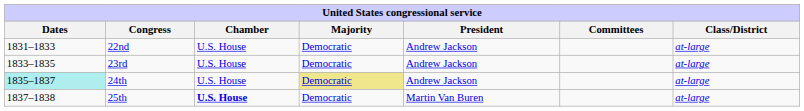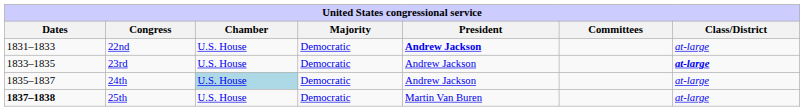22nd | President: normal -> bold
23rd | Class/District: normal -> bold
24th | Dates: paleturquoise background -> no background
24th | Chamber: no background -> lightblue background
24th | Majority: khaki background -> no background
25th | Dates: normal -> bold
25th | Chamber: bold -> normal
